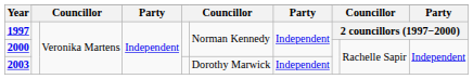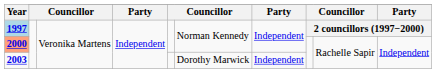1997 | Year: no background -> lightblue background
2000 | Year: no background -> lightsalmon background
